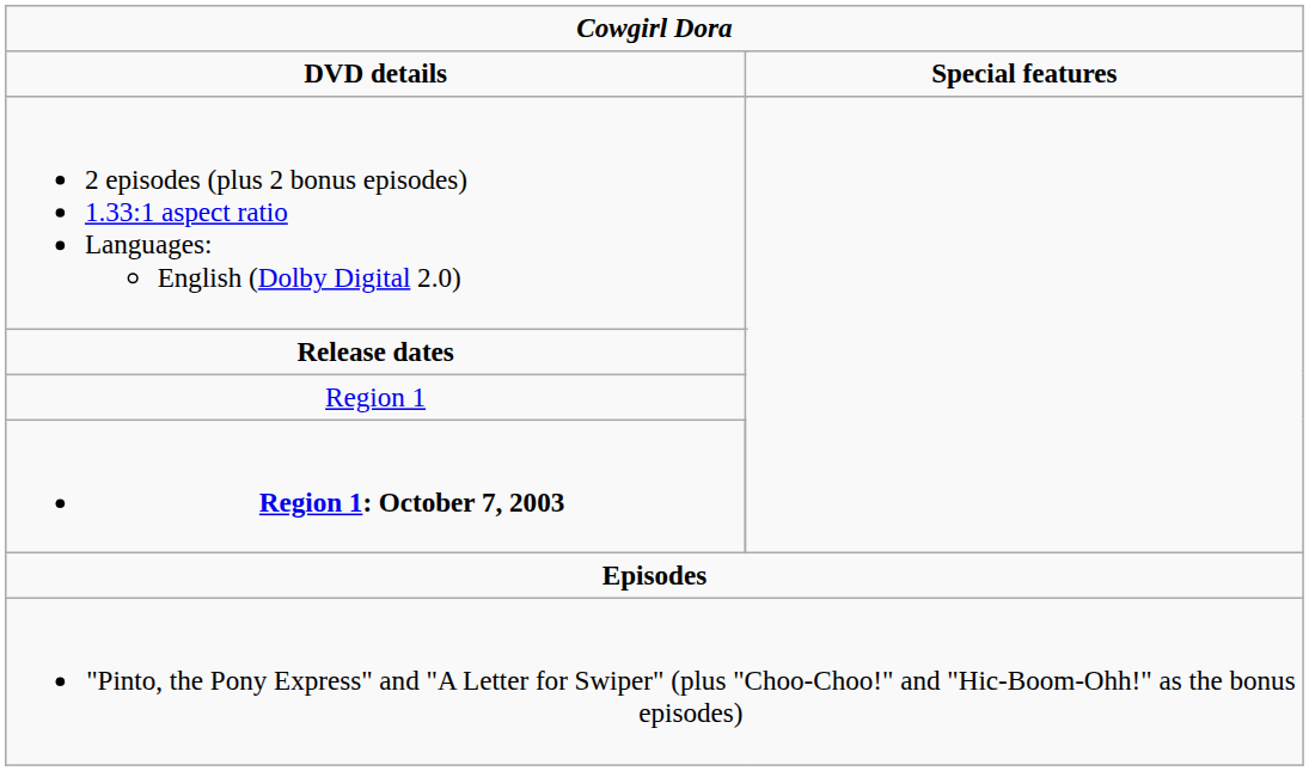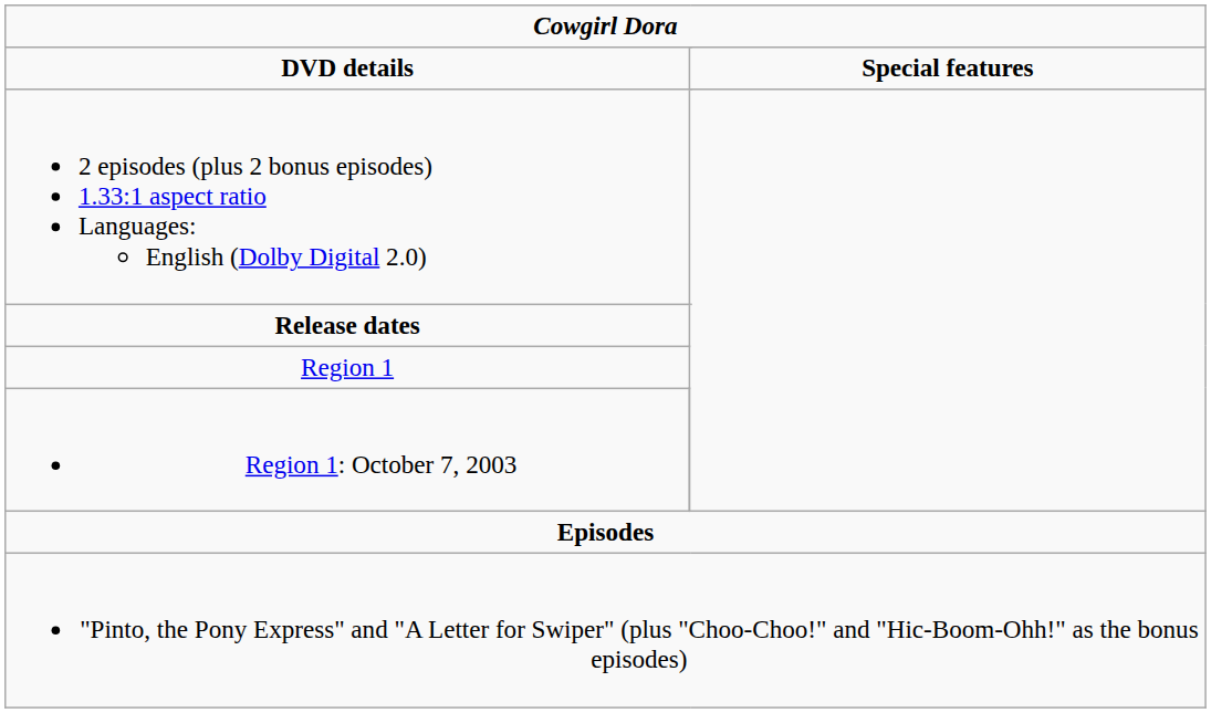Region 1: October 7, 2003 | column 1: bold -> normal
